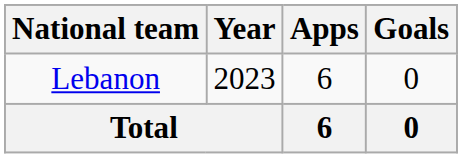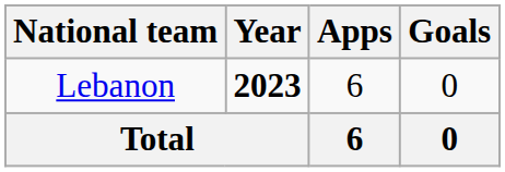Lebanon | Year: normal -> bold
